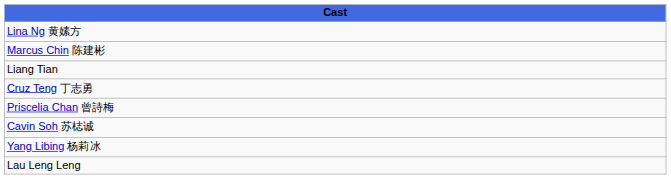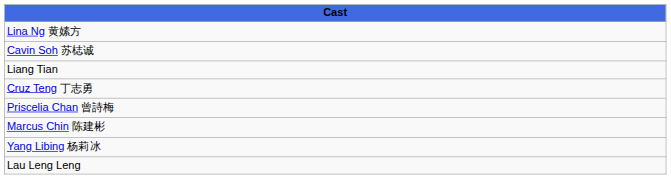row 3 | column 1: Marcus Chin 陈建彬 -> Cavin Soh 苏梽诚
row 7 | column 1: Cavin Soh 苏梽诚 -> Marcus Chin 陈建彬
